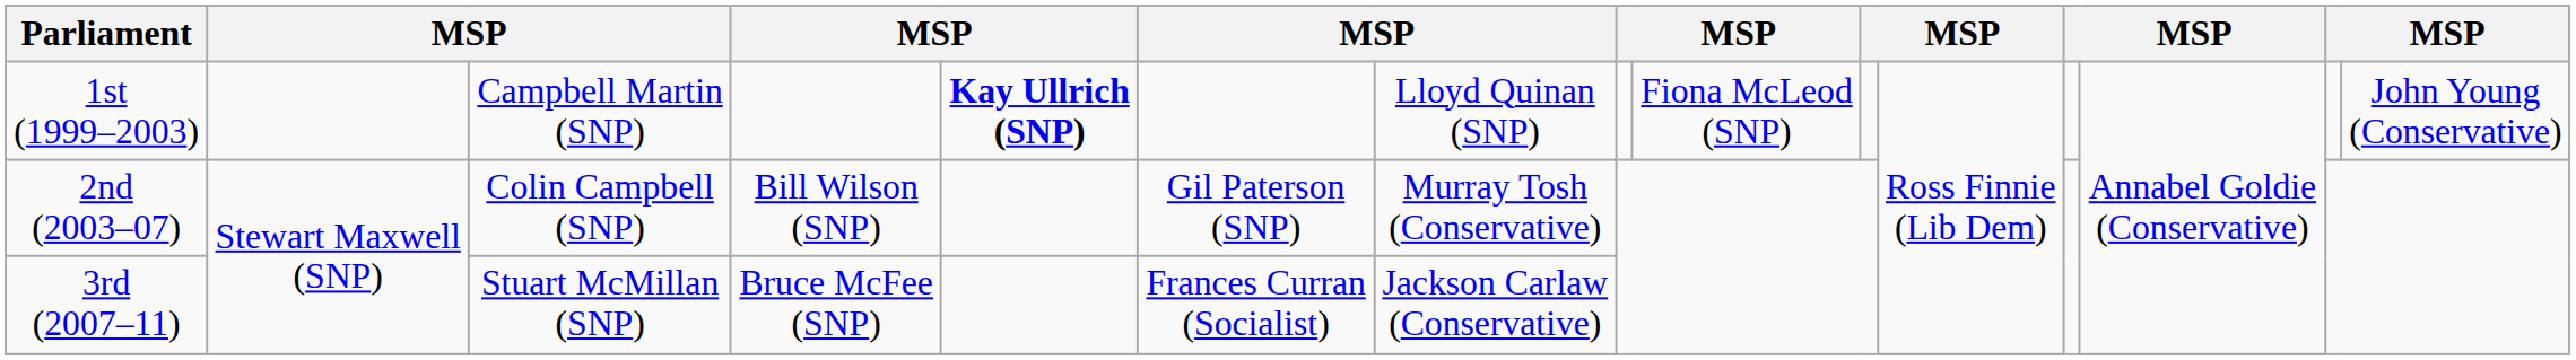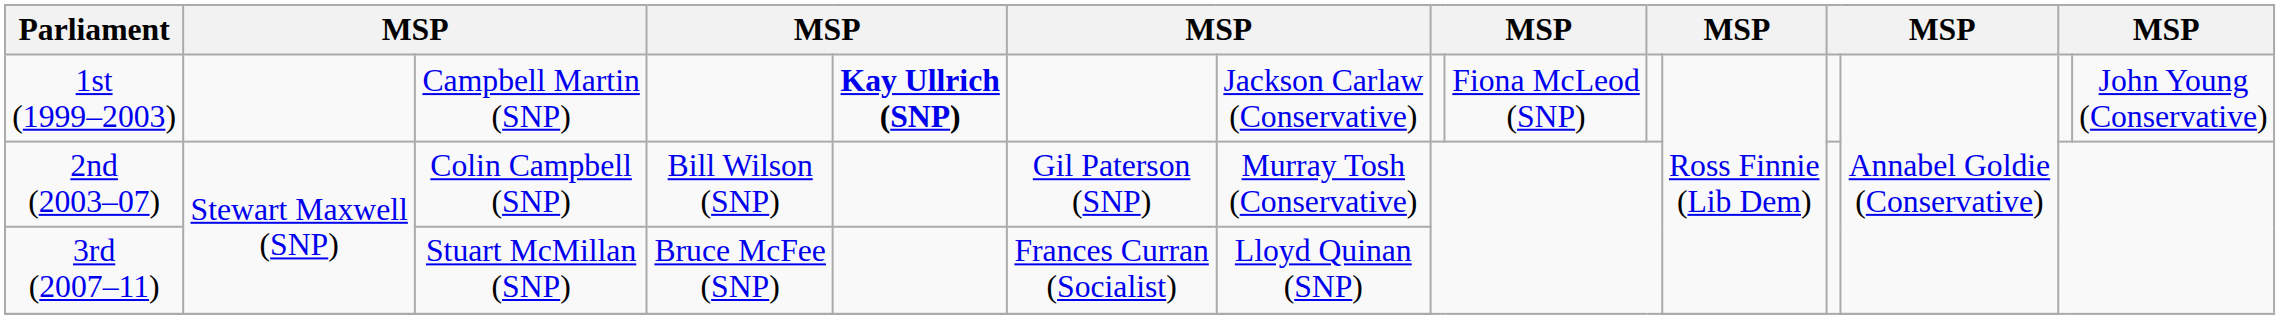1st (1999–2003) | column 7: Lloyd Quinan (SNP) -> Jackson Carlaw (Conservative)
3rd (2007–11) | column 7: Jackson Carlaw (Conservative) -> Lloyd Quinan (SNP)
